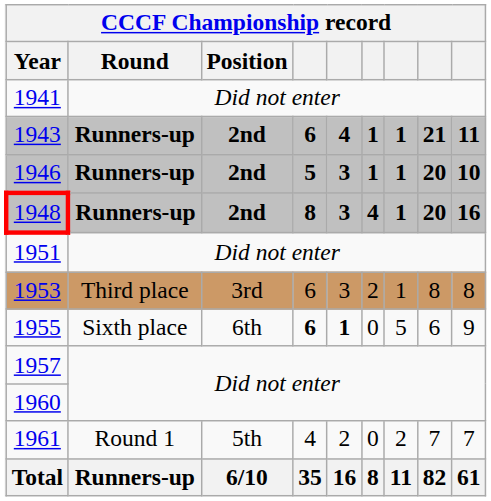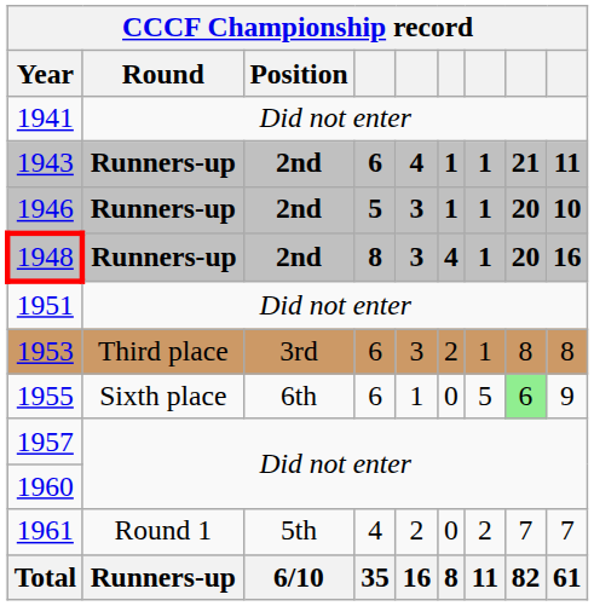1955 | column 4: bold -> normal
1955 | column 5: bold -> normal
1955 | column 8: no background -> lightgreen background
